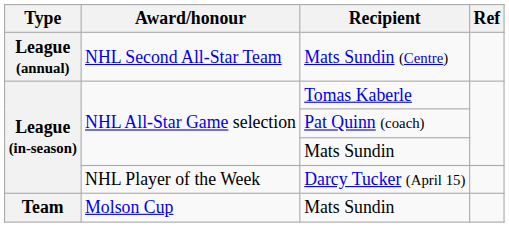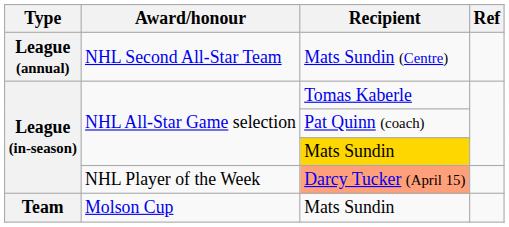NHL All-Star Game selection / Mats Sundin | Recipient: no background -> gold background
Darcy Tucker (April 15) | Recipient: no background -> lightsalmon background
